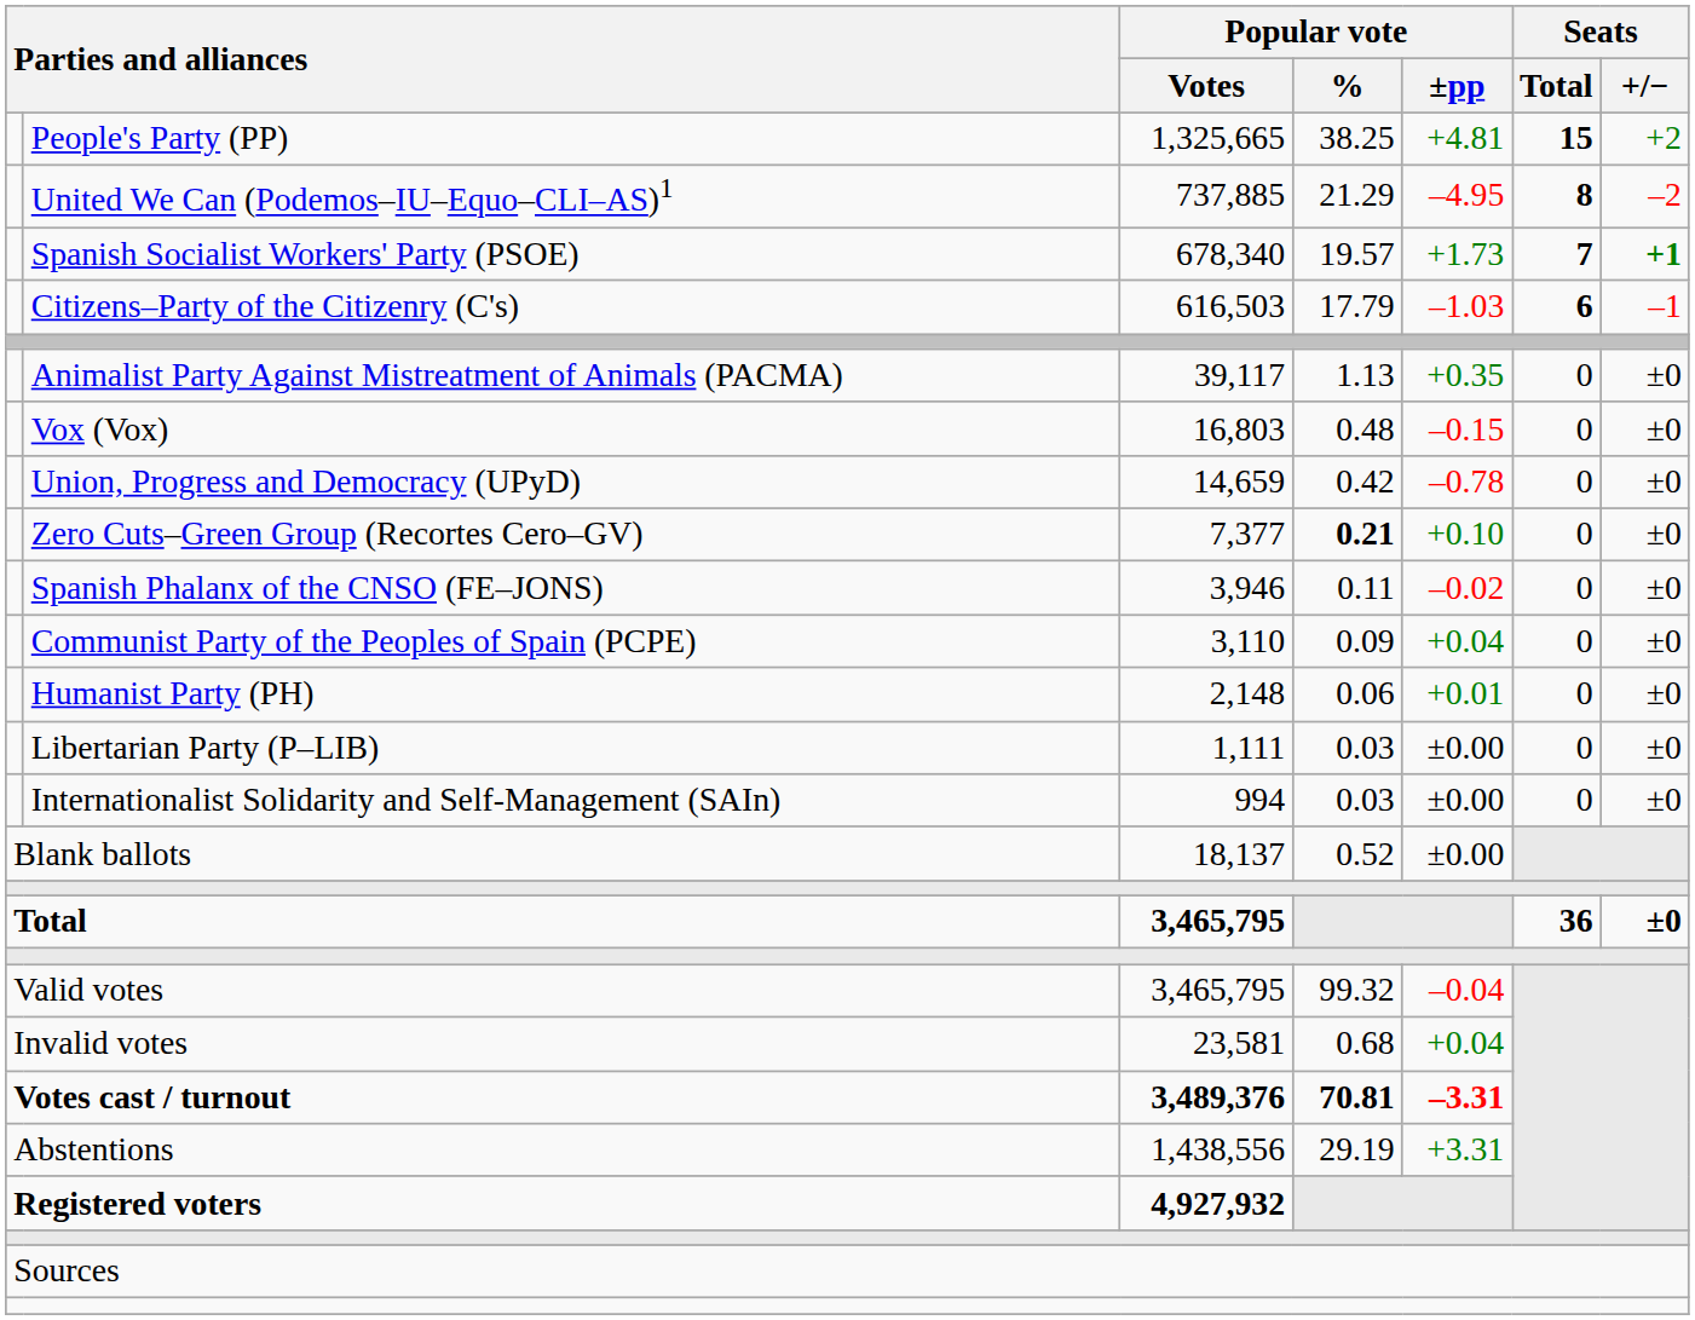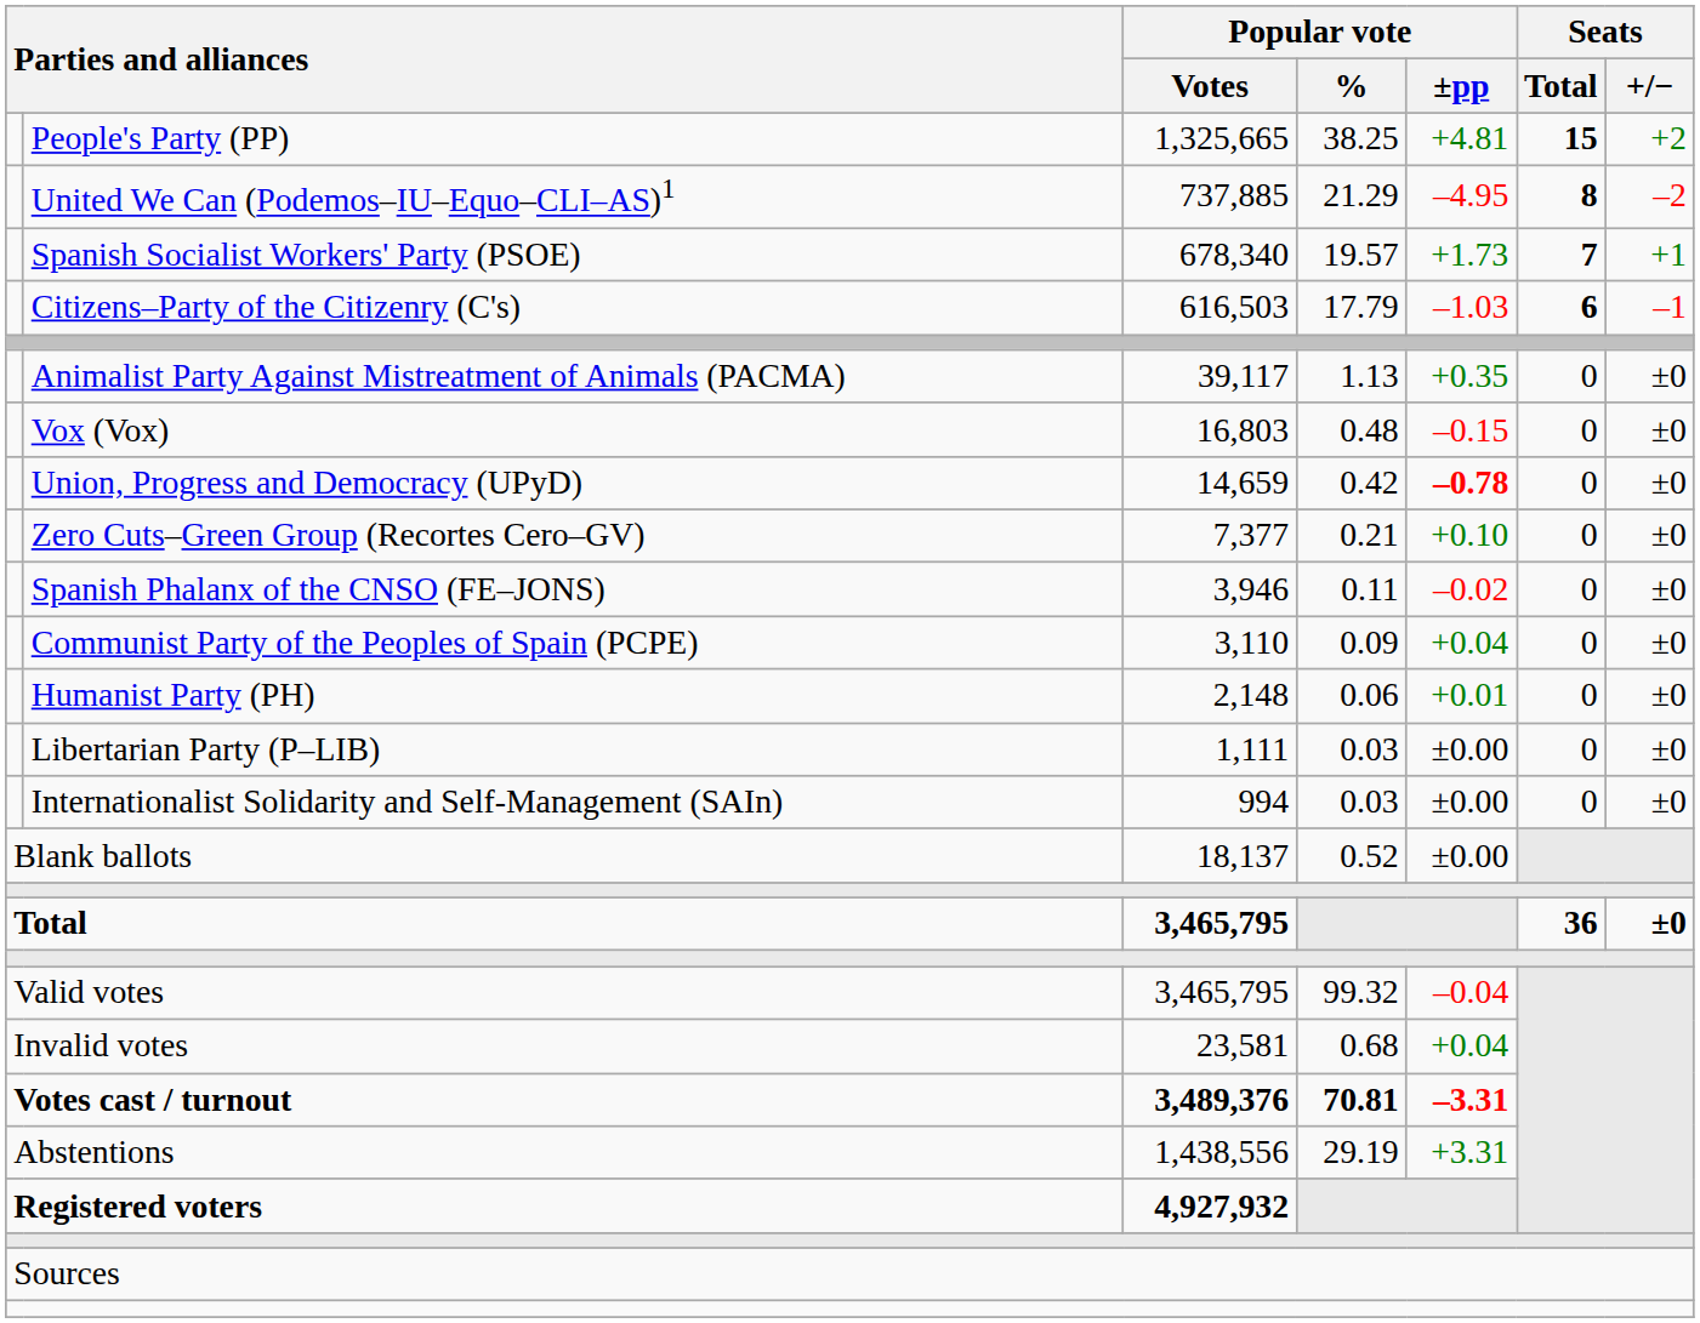Spanish Socialist Workers' Party (PSOE) | Seats / +/−: bold -> normal
Union, Progress and Democracy (UPyD) | Popular vote / ±pp: normal -> bold
Zero Cuts–Green Group (Recortes Cero–GV) | Popular vote / %: bold -> normal
